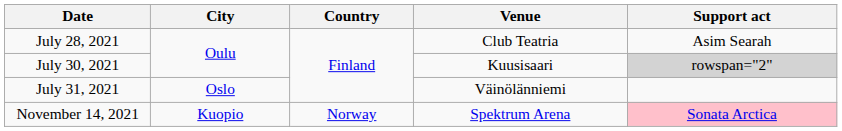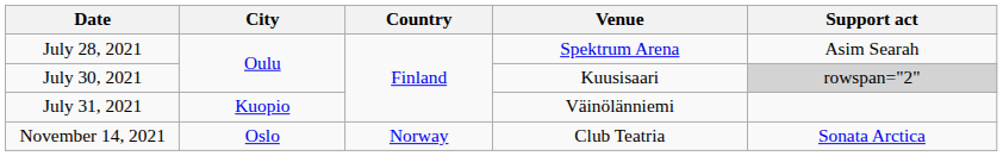July 28, 2021 | Venue: Club Teatria -> Spektrum Arena
July 31, 2021 | City: Oslo -> Kuopio
November 14, 2021 | City: Kuopio -> Oslo
November 14, 2021 | Venue: Spektrum Arena -> Club Teatria
November 14, 2021 | Support act: pink background -> no background
